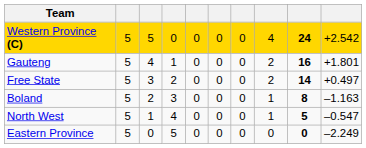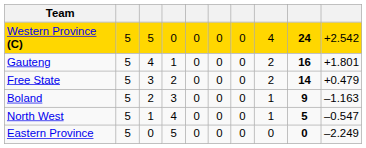Free State | column 10: +0.497 -> +0.479
Boland | column 9: 8 -> 9
